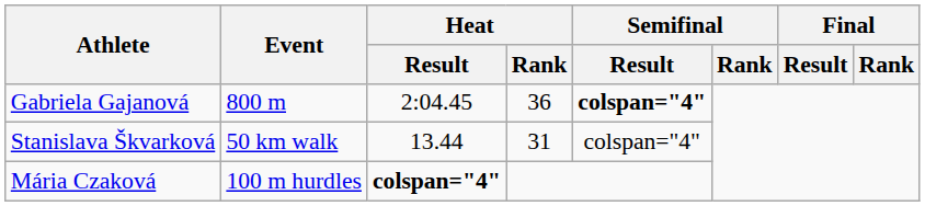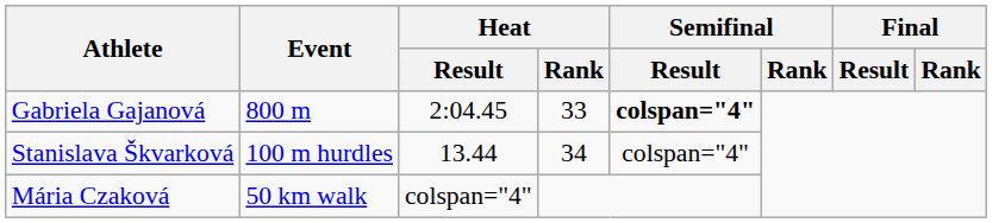Gabriela Gajanová | Heat / Rank: 36 -> 33
Stanislava Škvarková | Event: 50 km walk -> 100 m hurdles
Stanislava Škvarková | Heat / Rank: 31 -> 34
Mária Czaková | Event: 100 m hurdles -> 50 km walk
Mária Czaková | Heat / Result: bold -> normal
